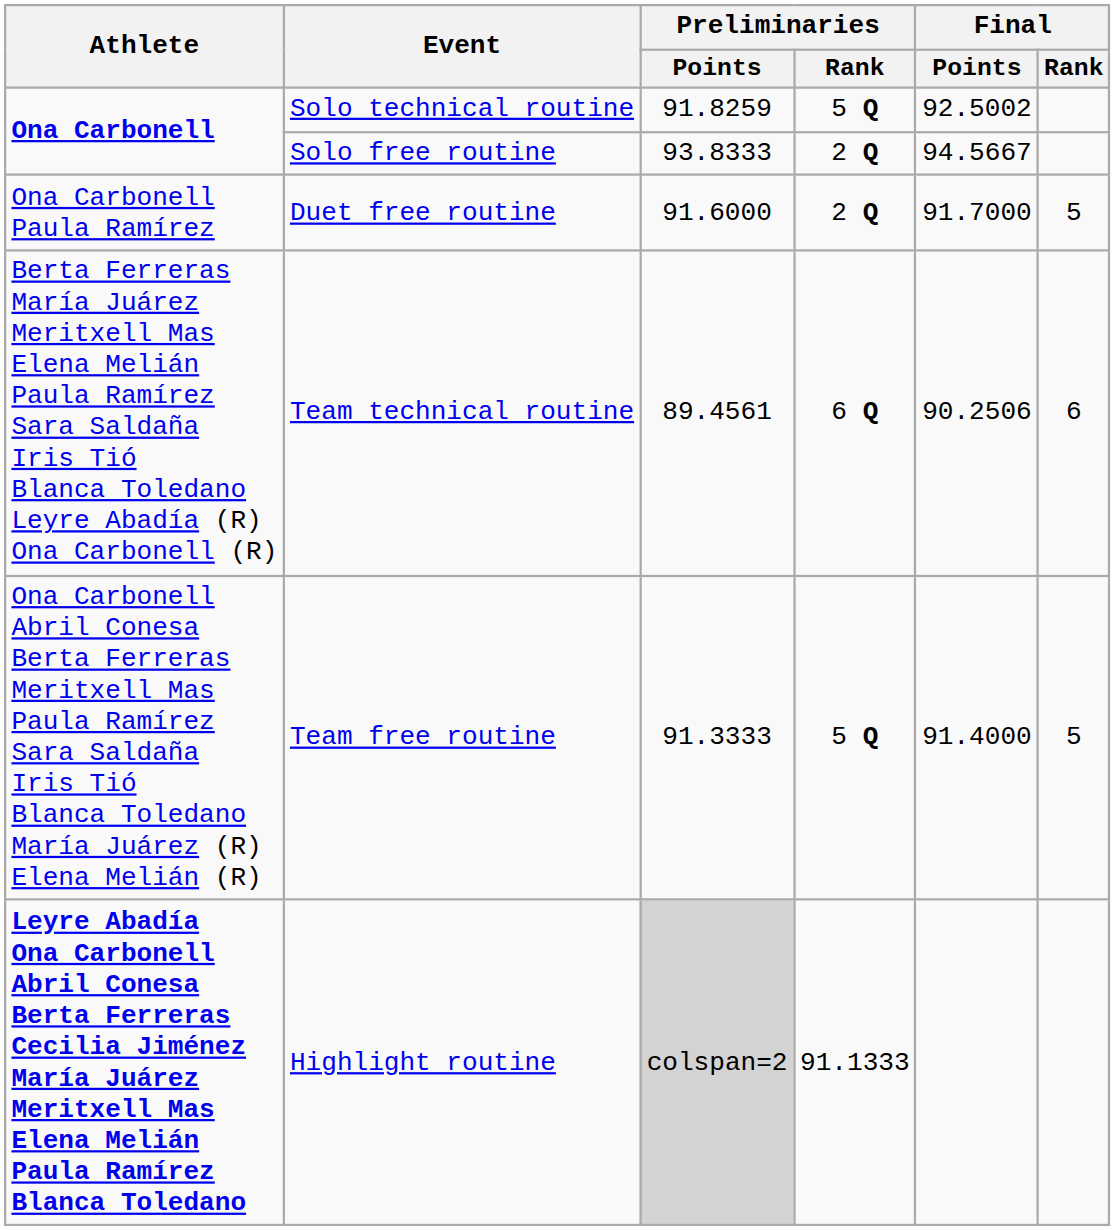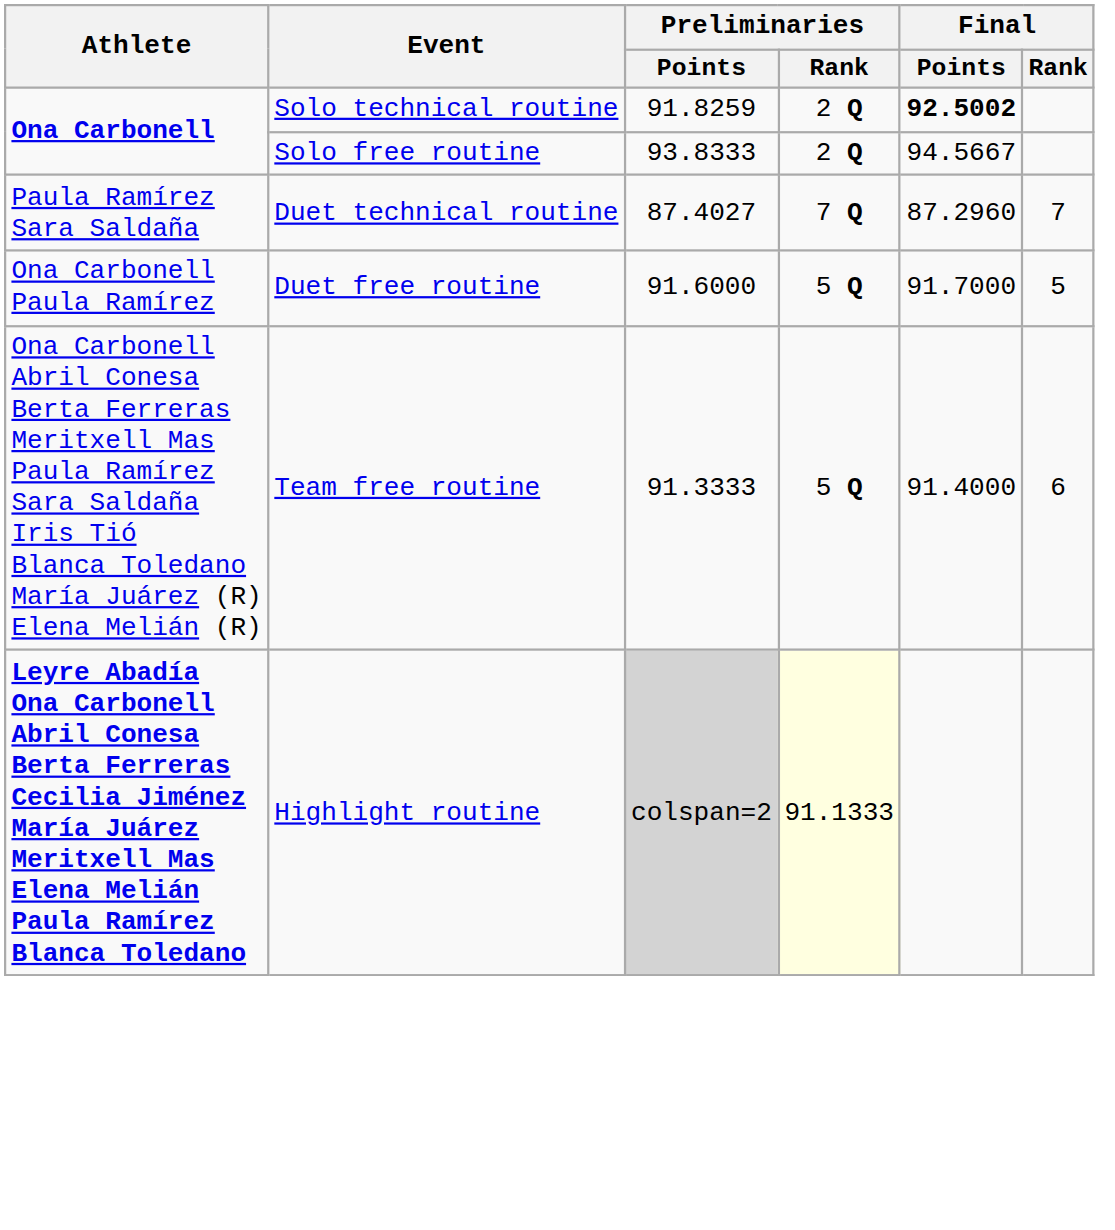Solo technical routine | Preliminaries / Rank: 5 Q -> 2 Q
Solo technical routine | Final / Points: normal -> bold
+ row: Paula Ramírez Sara Saldaña | Duet technical routine | 87.4027 | 7 Q | 87.2960 | 7
Duet free routine | Preliminaries / Rank: 2 Q -> 5 Q
- row: Berta Ferreras María Juárez Meritxell Mas Elena Melián Paula Ramírez Sara Saldaña Iris Tió Blanca Toledano Leyre Abadía (R) Ona Carbonell (R) | Team technical routine | 89.4561 | 6 Q | 90.2506 | 6
Team free routine | Final / Rank: 5 -> 6
Highlight routine | Preliminaries / Rank: no background -> lightyellow background
